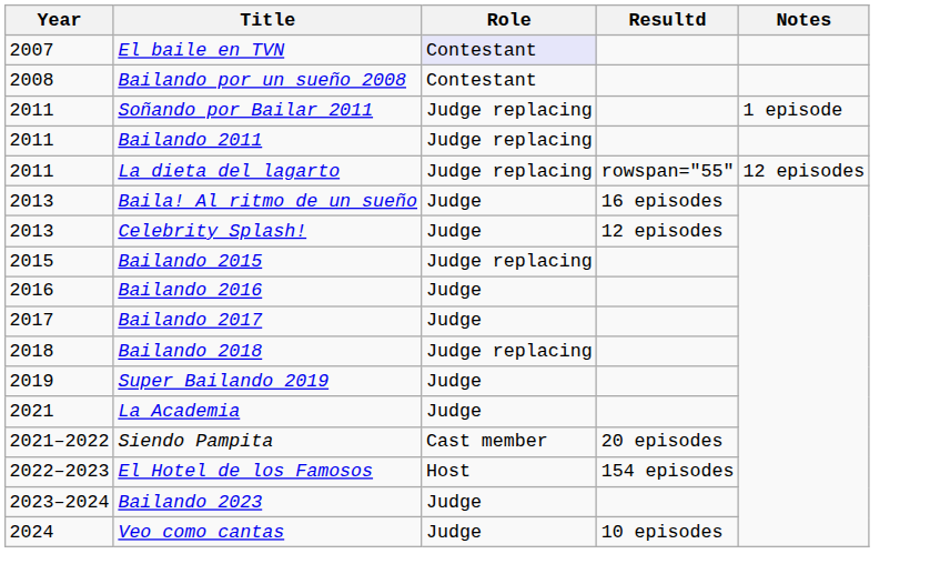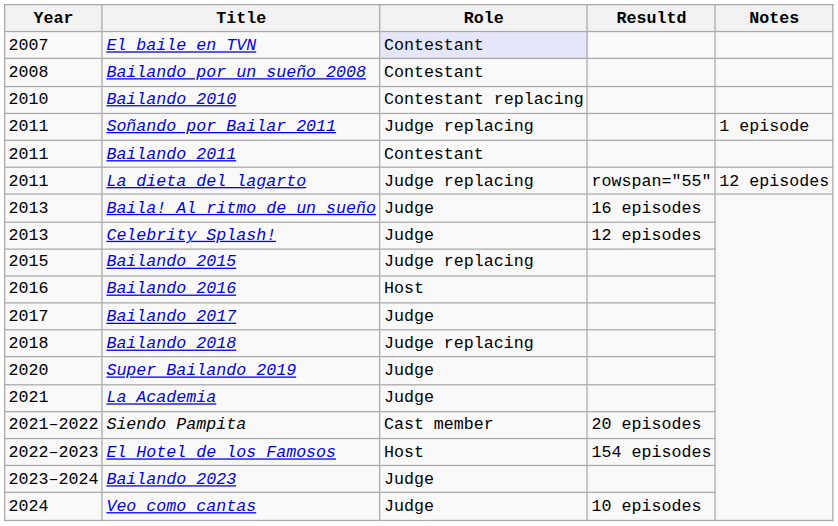+ row: 2010 | Bailando 2010 | Contestant replacing
Bailando 2011 | Role: Judge replacing -> Contestant
Bailando 2016 | Role: Judge -> Host
Super Bailando 2019 | Year: 2019 -> 2020
